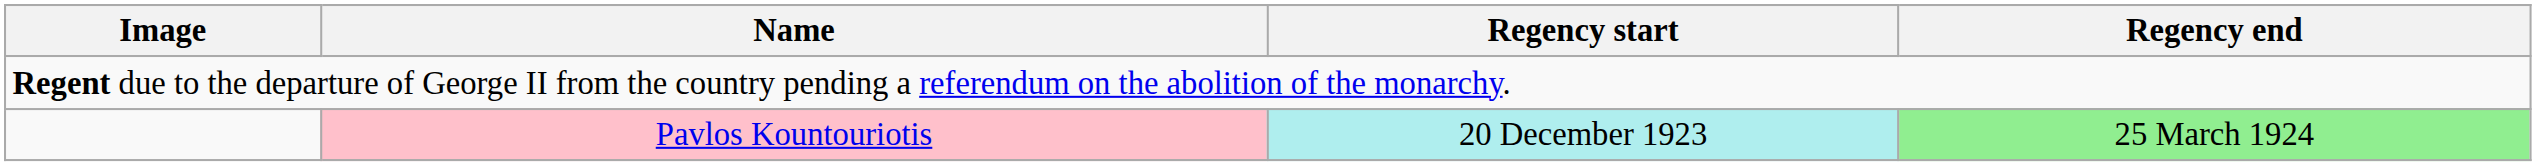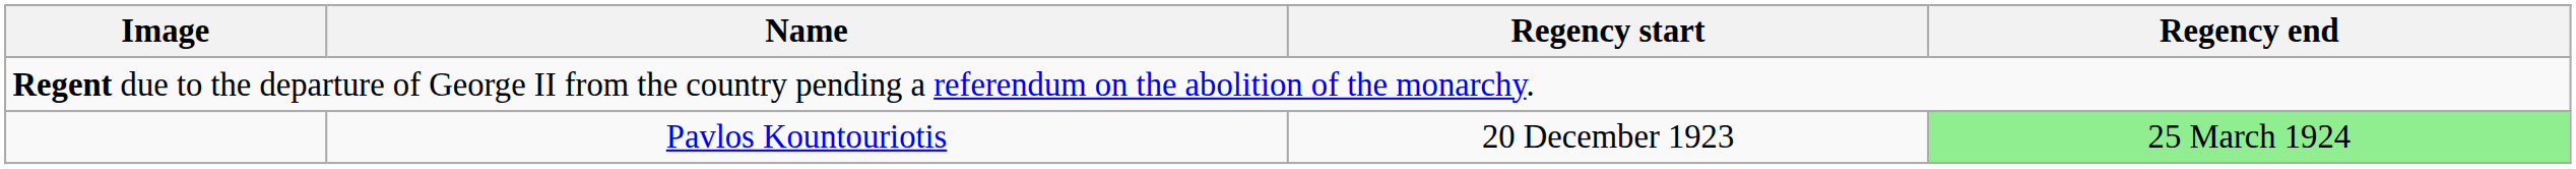row 3 | Name: pink background -> no background
row 3 | Regency start: paleturquoise background -> no background
